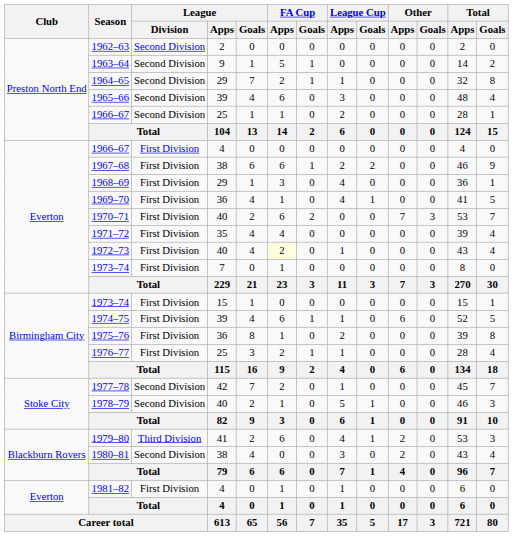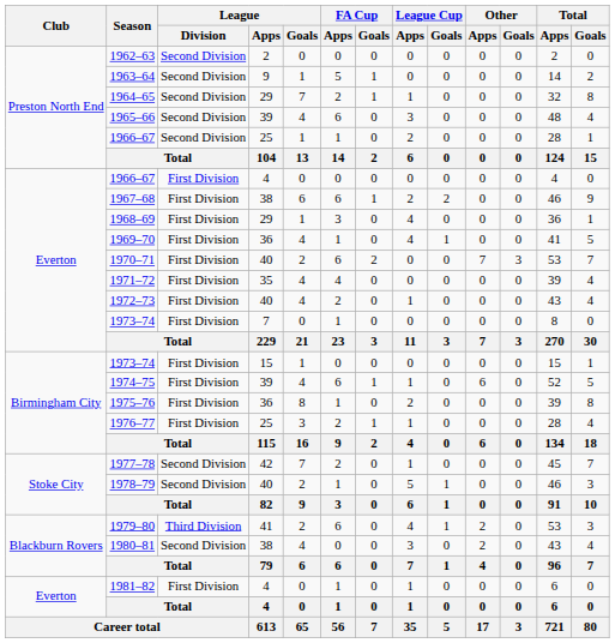1972–73 | FA Cup / Apps: lightyellow background -> no background
